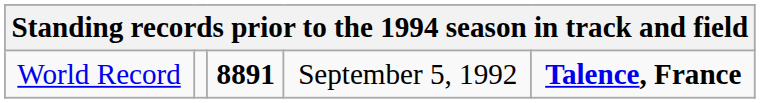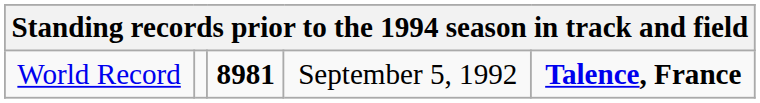World Record | column 3: 8891 -> 8981
